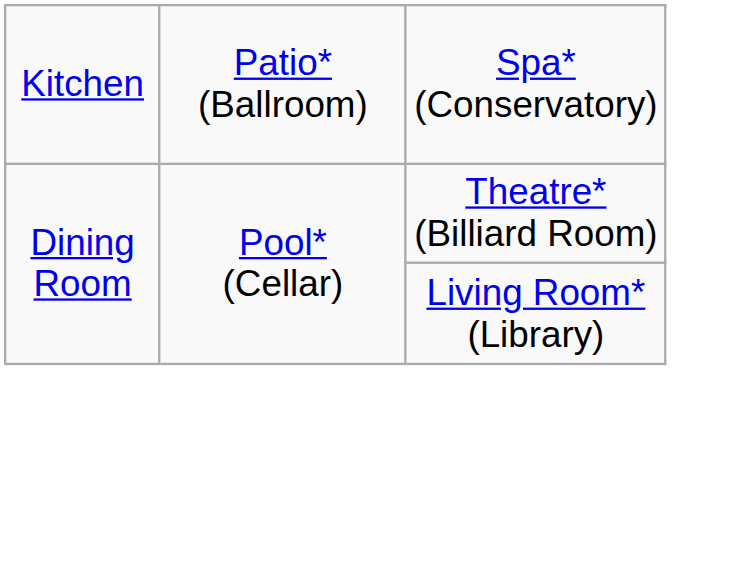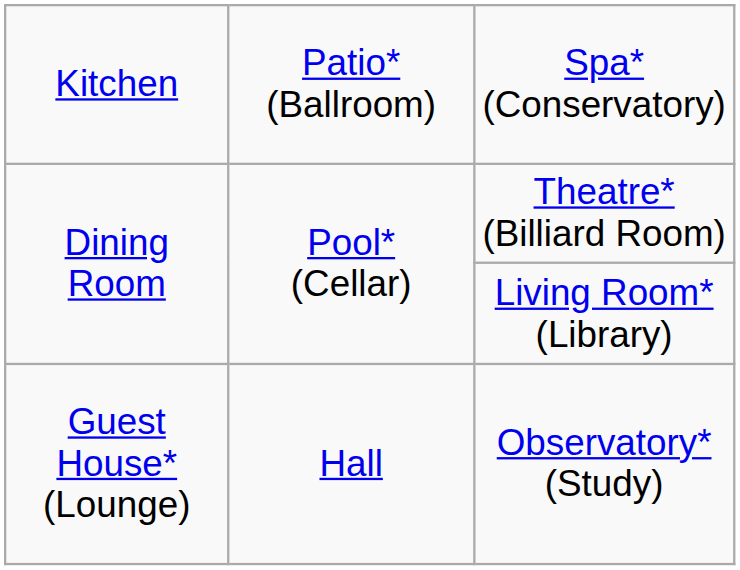+ row: Guest House* (Lounge) | Hall | Observatory* (Study)
